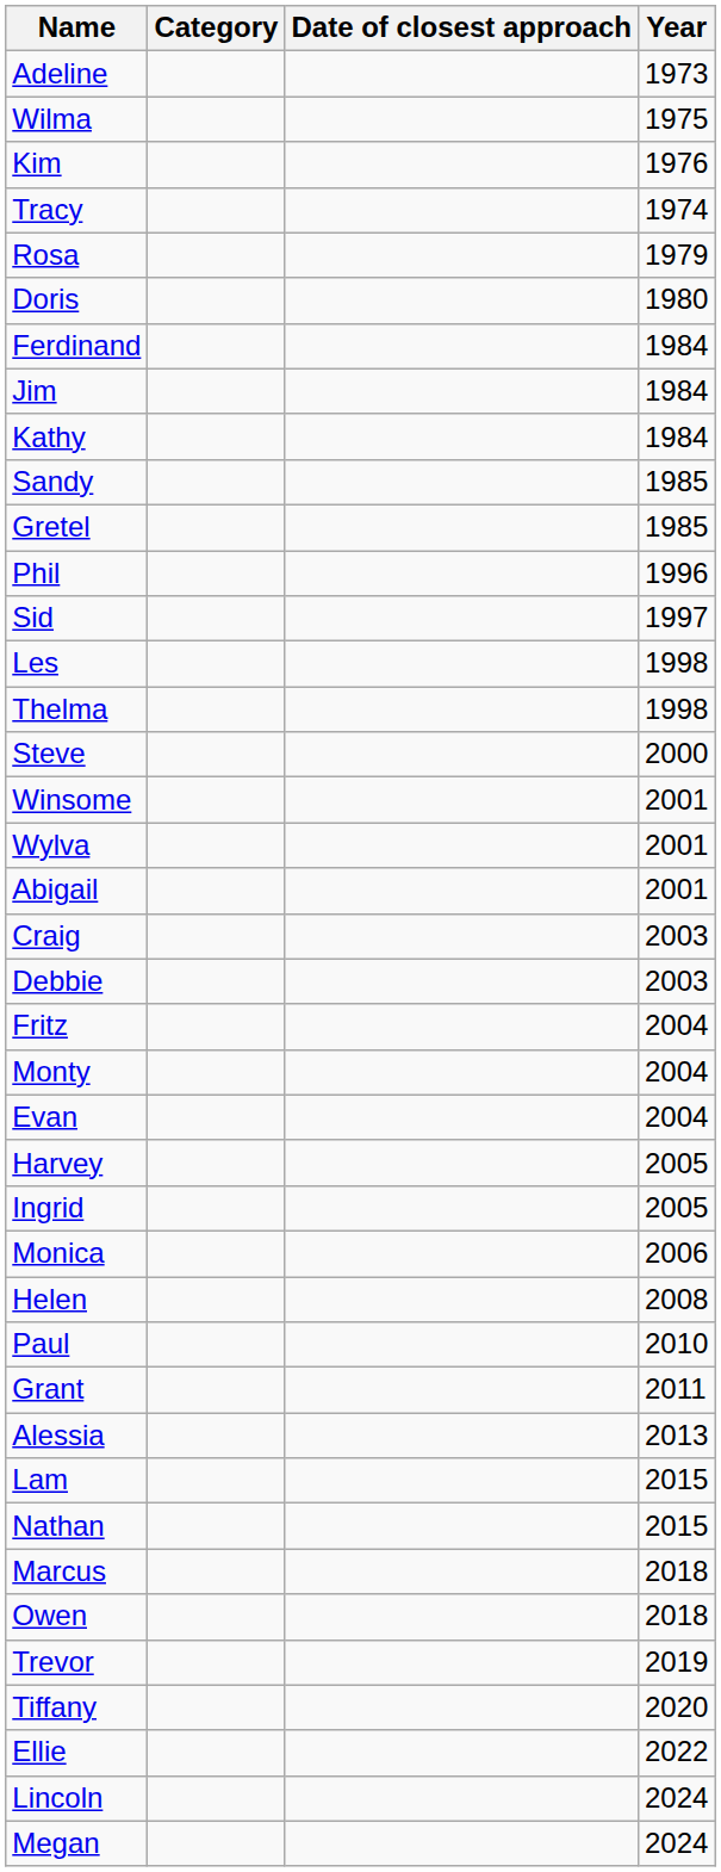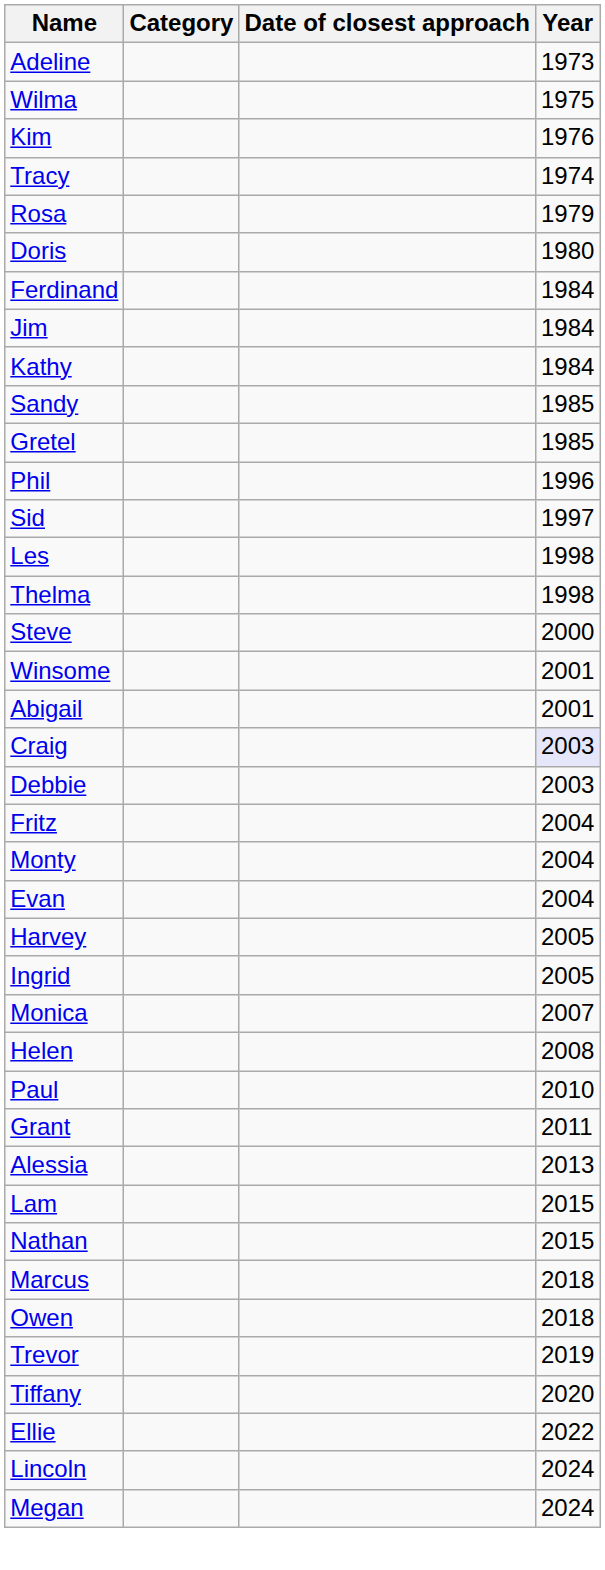- row: Wylva | 2001
Craig | Year: no background -> lavender background
Monica | Year: 2006 -> 2007
